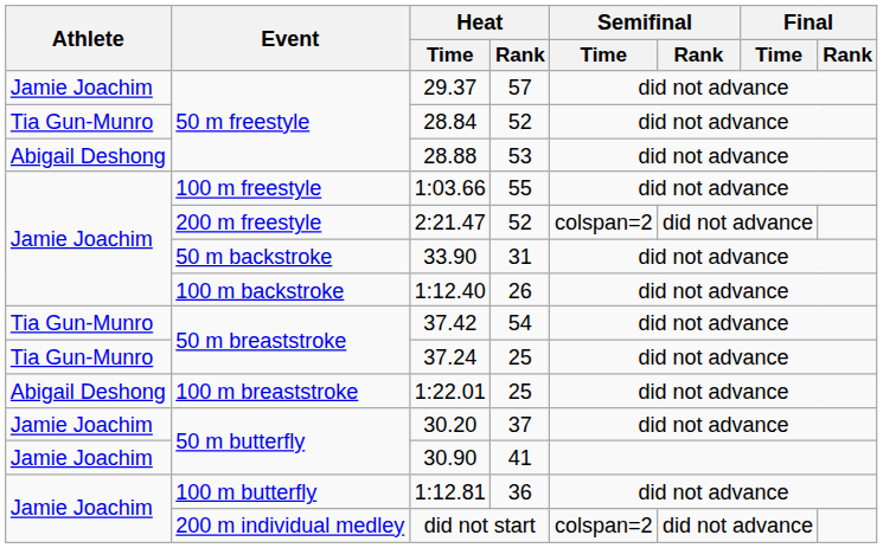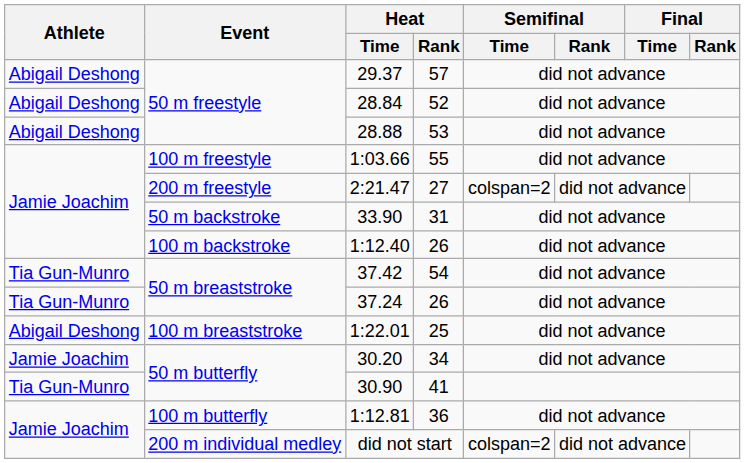29.37 | Athlete: Jamie Joachim -> Abigail Deshong
28.84 | Athlete: Tia Gun-Munro -> Abigail Deshong
2:21.47 | Heat / Rank: 52 -> 27
37.24 | Heat / Rank: 25 -> 26
30.20 | Heat / Rank: 37 -> 34
30.90 | Athlete: Jamie Joachim -> Tia Gun-Munro
